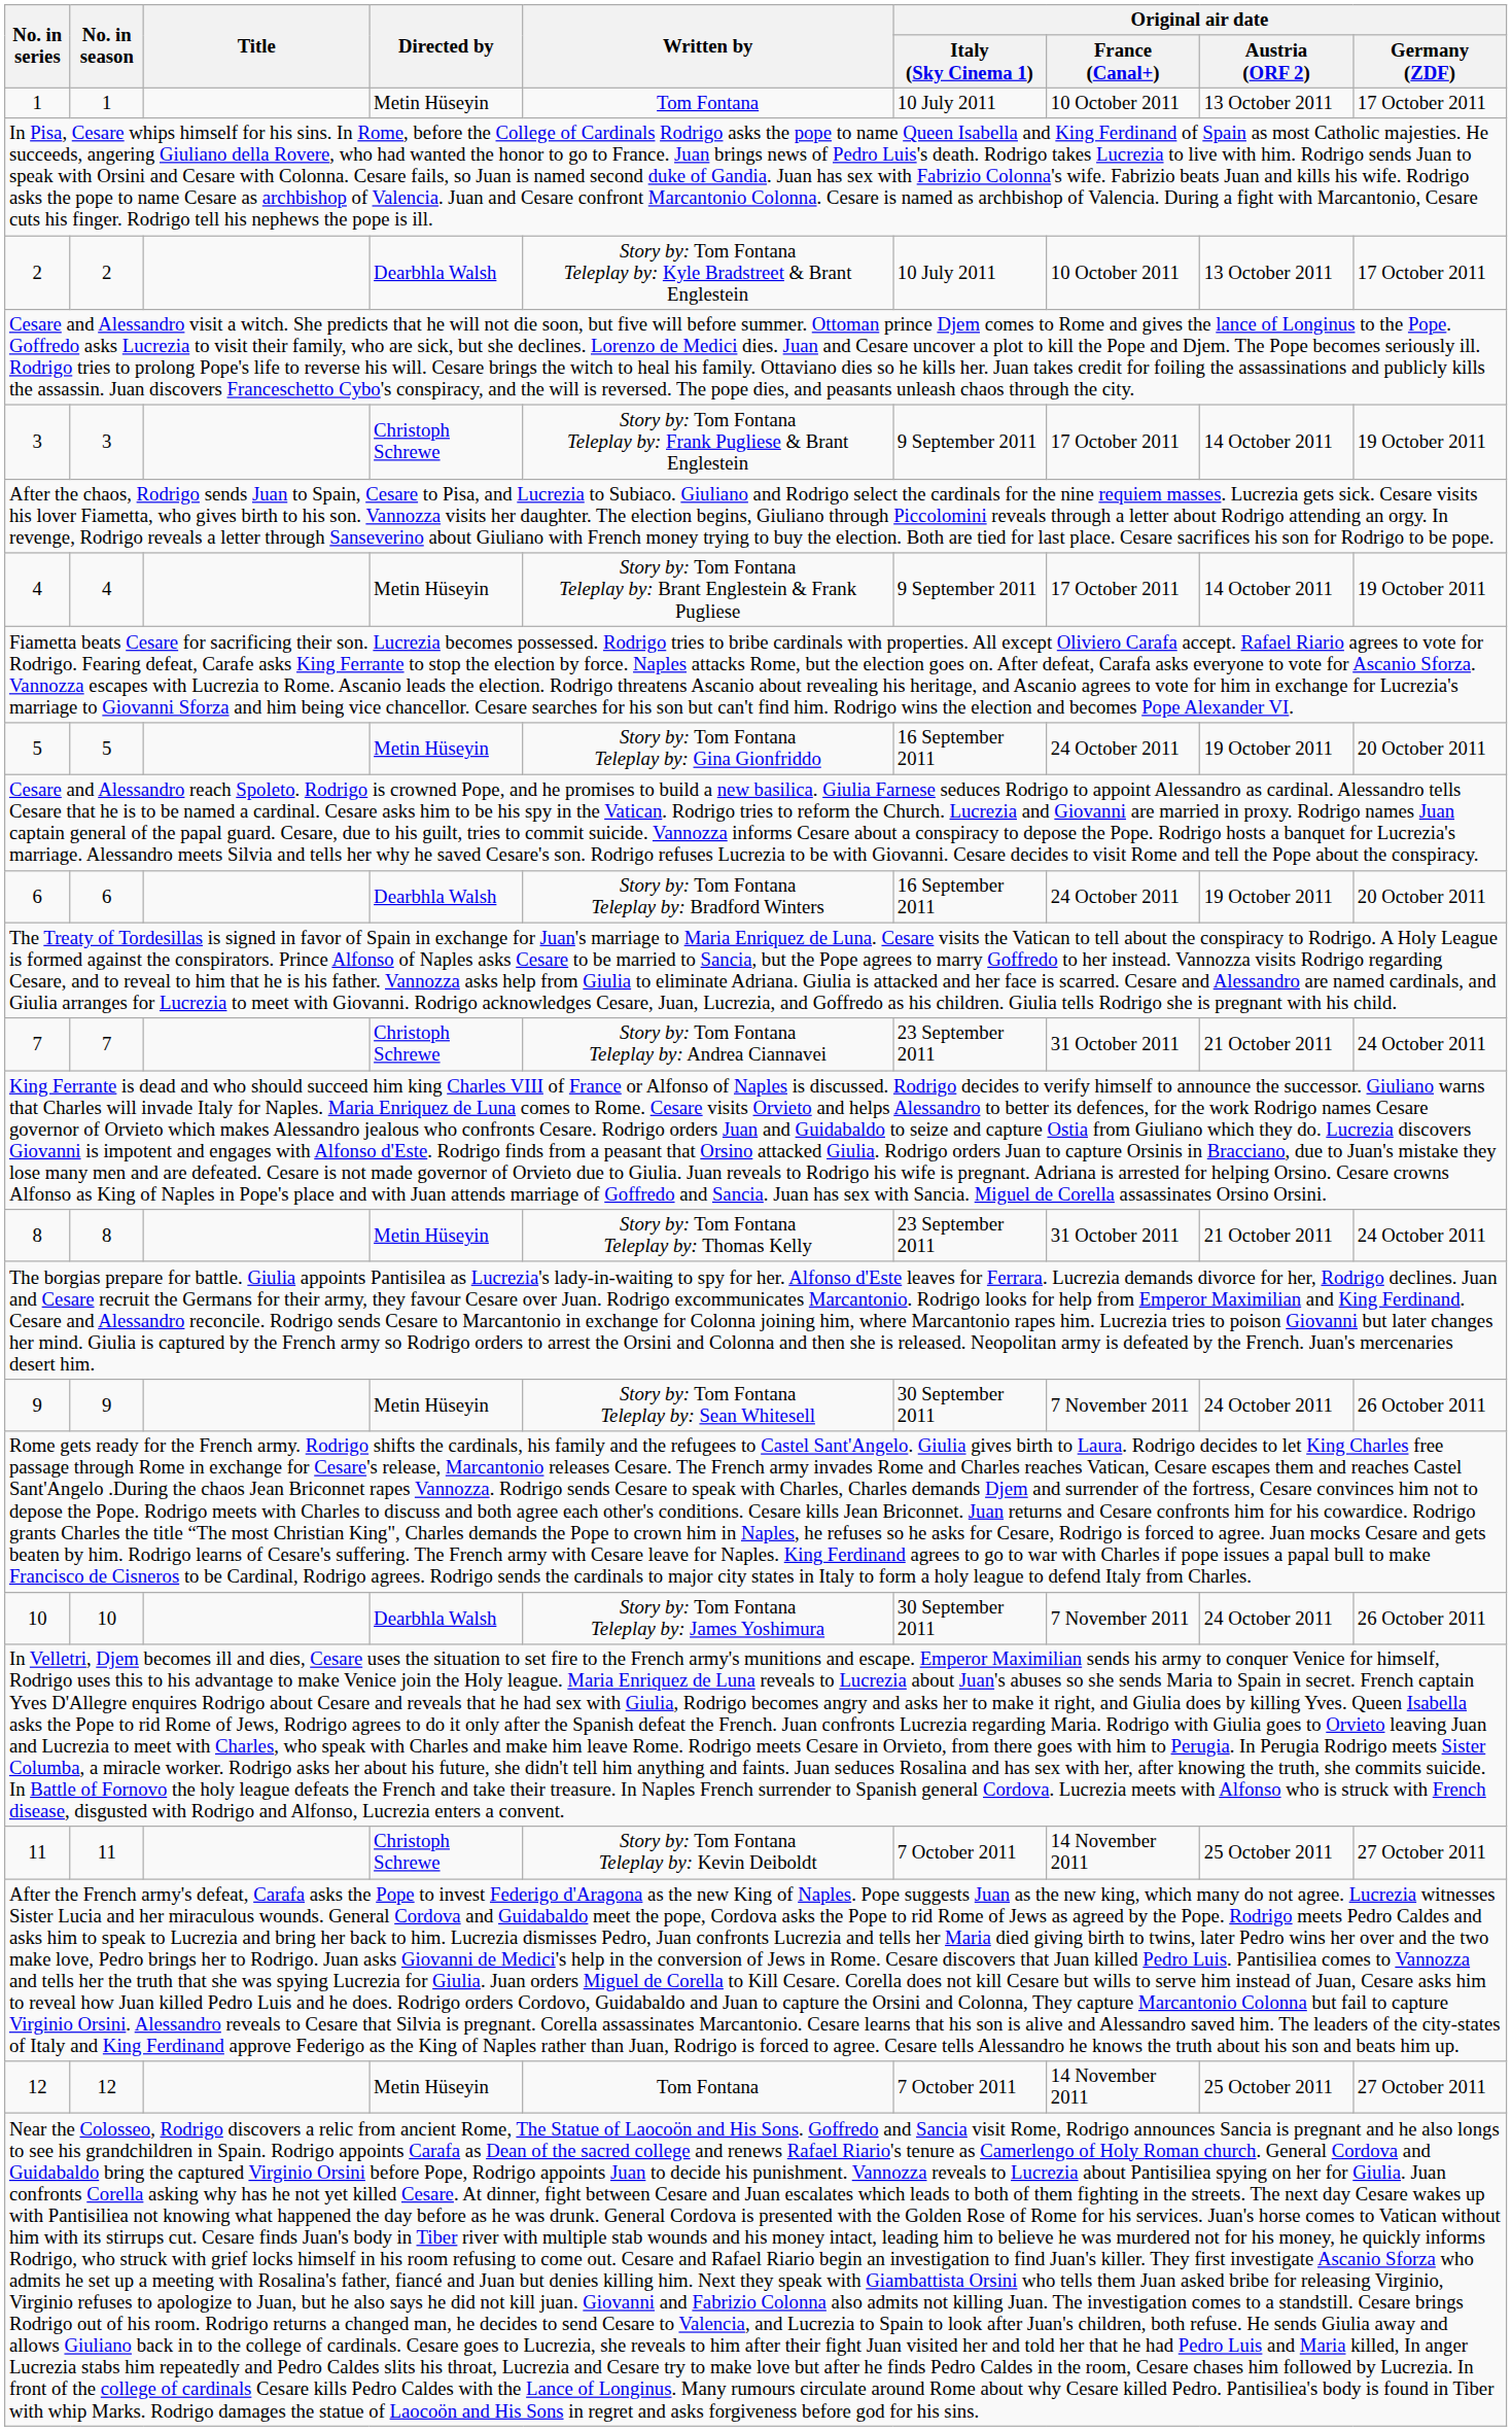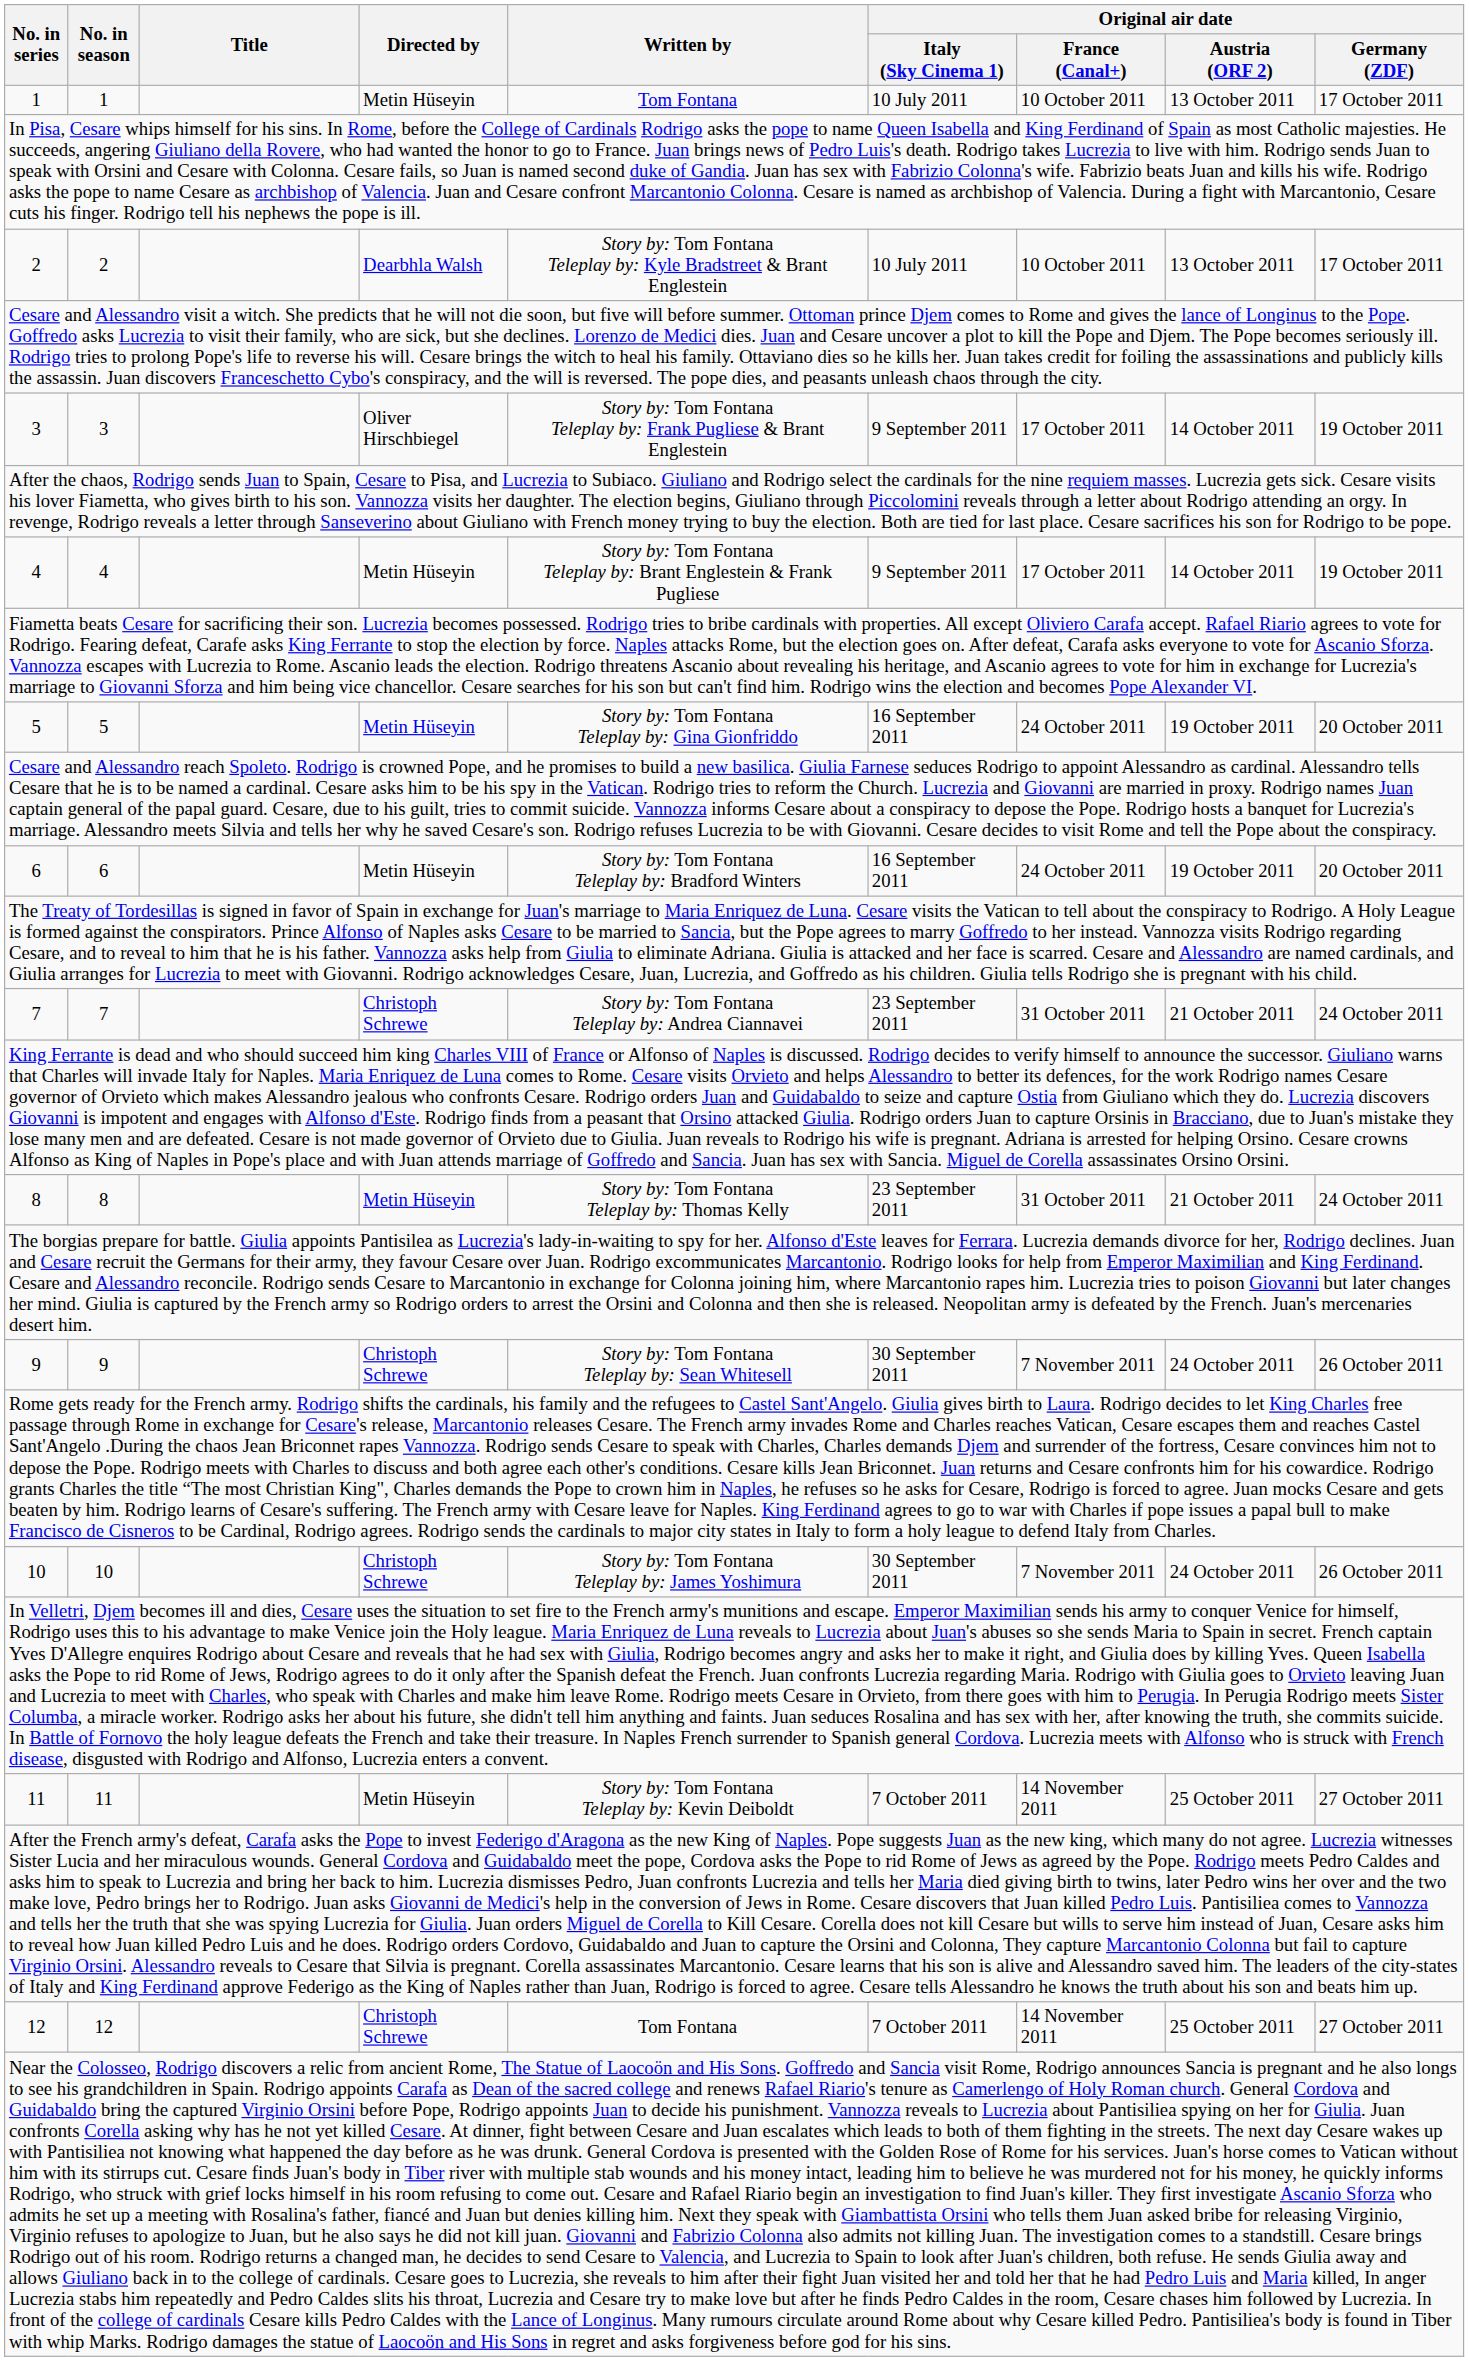row 7 | Directed by: Christoph Schrewe -> Oliver Hirschbiegel
row 13 | Directed by: Dearbhla Walsh -> Metin Hüseyin
row 19 | Directed by: Metin Hüseyin -> Christoph Schrewe
row 21 | Directed by: Dearbhla Walsh -> Christoph Schrewe
row 23 | Directed by: Christoph Schrewe -> Metin Hüseyin
row 25 | Directed by: Metin Hüseyin -> Christoph Schrewe
